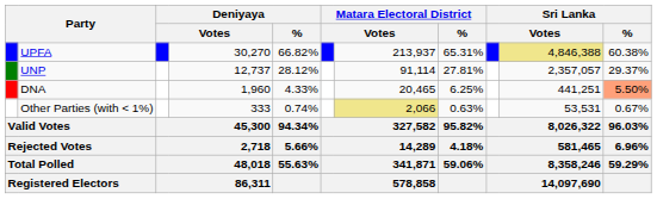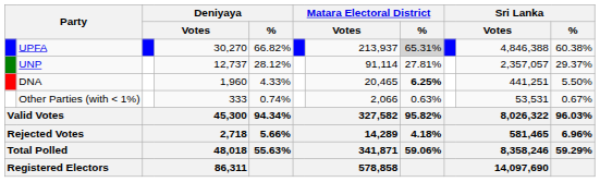UPFA | Matara Electoral District / %: no background -> lightgrey background
UPFA | column 10: khaki background -> no background
DNA | Matara Electoral District / %: normal -> bold
DNA | Sri Lanka / %: lightsalmon background -> no background
Other Parties (with < 1%) | column 7: khaki background -> no background
